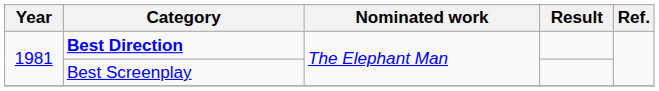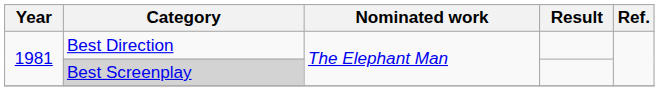Best Direction | Category: bold -> normal
Best Screenplay | Category: no background -> lightgrey background
